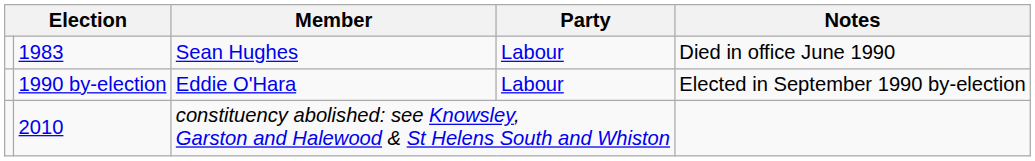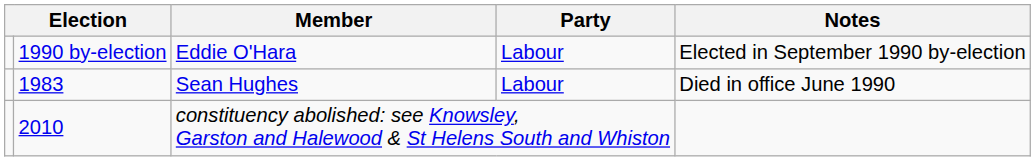rows swapped: Sean Hughes <-> Eddie O'Hara
